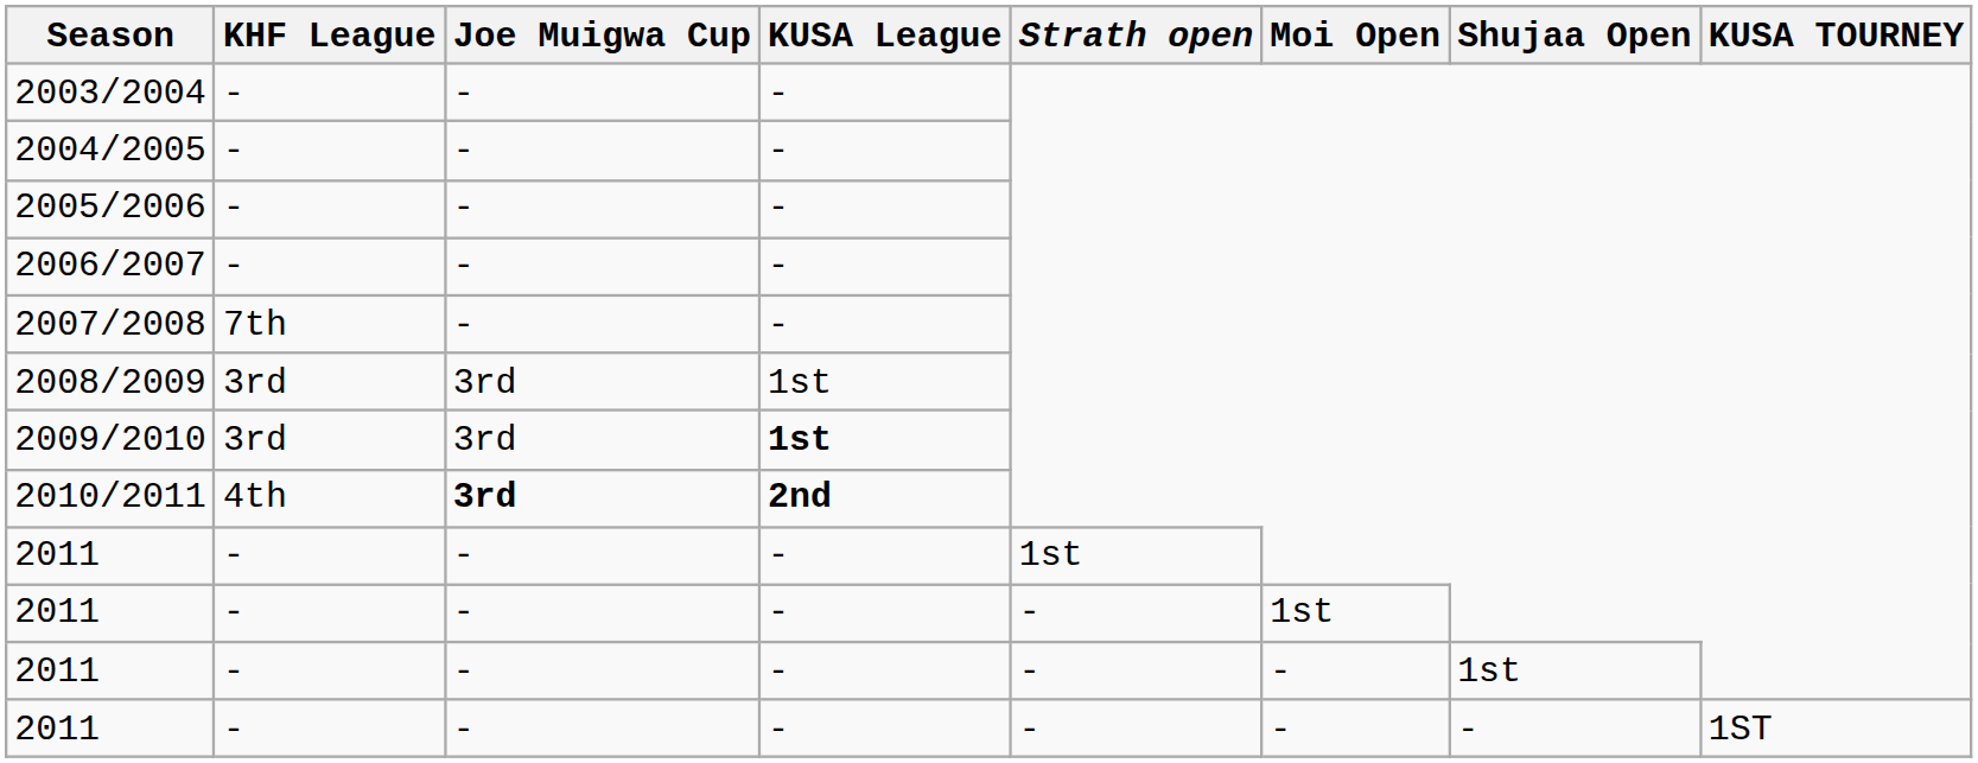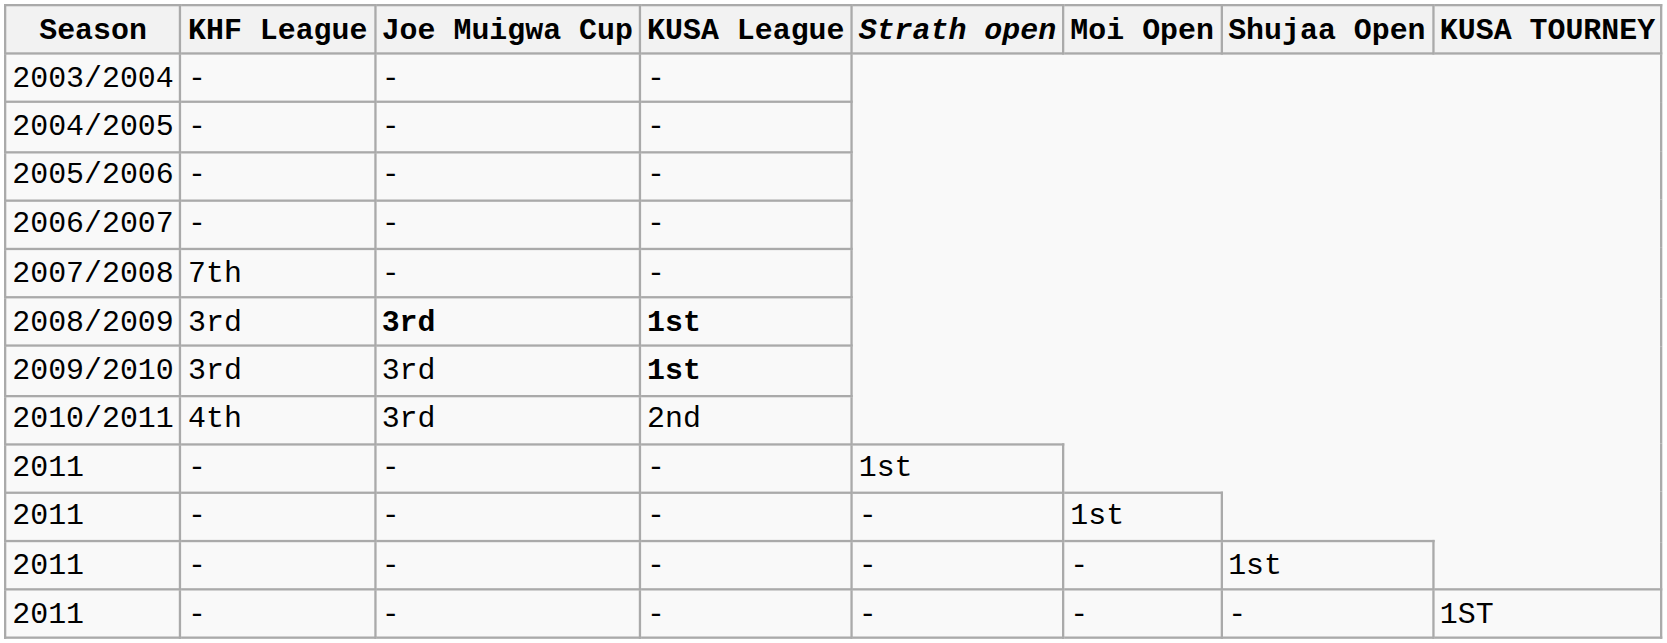2008/2009 | Joe Muigwa Cup: normal -> bold
2008/2009 | KUSA League: normal -> bold
2010/2011 | Joe Muigwa Cup: bold -> normal
2010/2011 | KUSA League: bold -> normal
